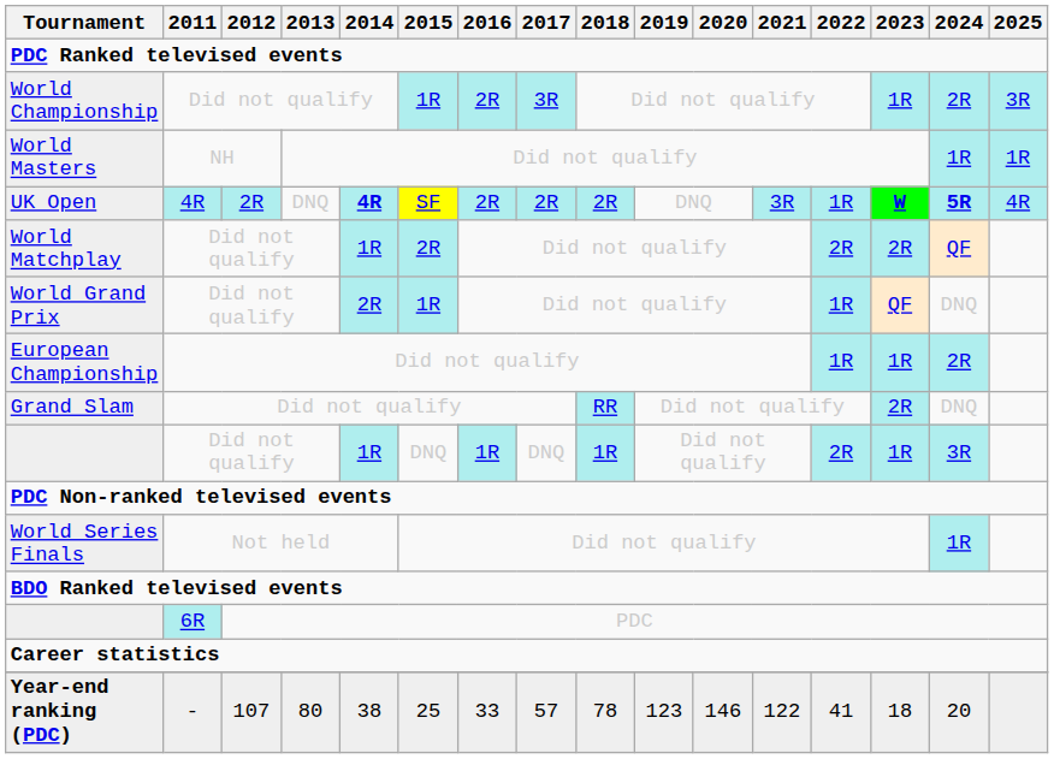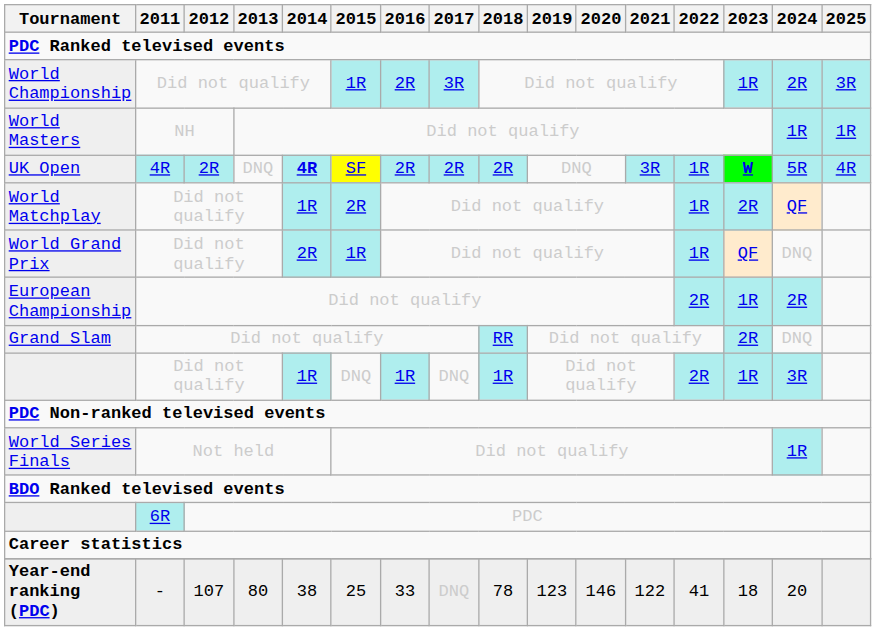UK Open | 2024: bold -> normal
World Matchplay | 2022: 2R -> 1R
European Championship | 2022: 1R -> 2R
Year-end ranking (PDC) | 2017: 57 -> DNQ
